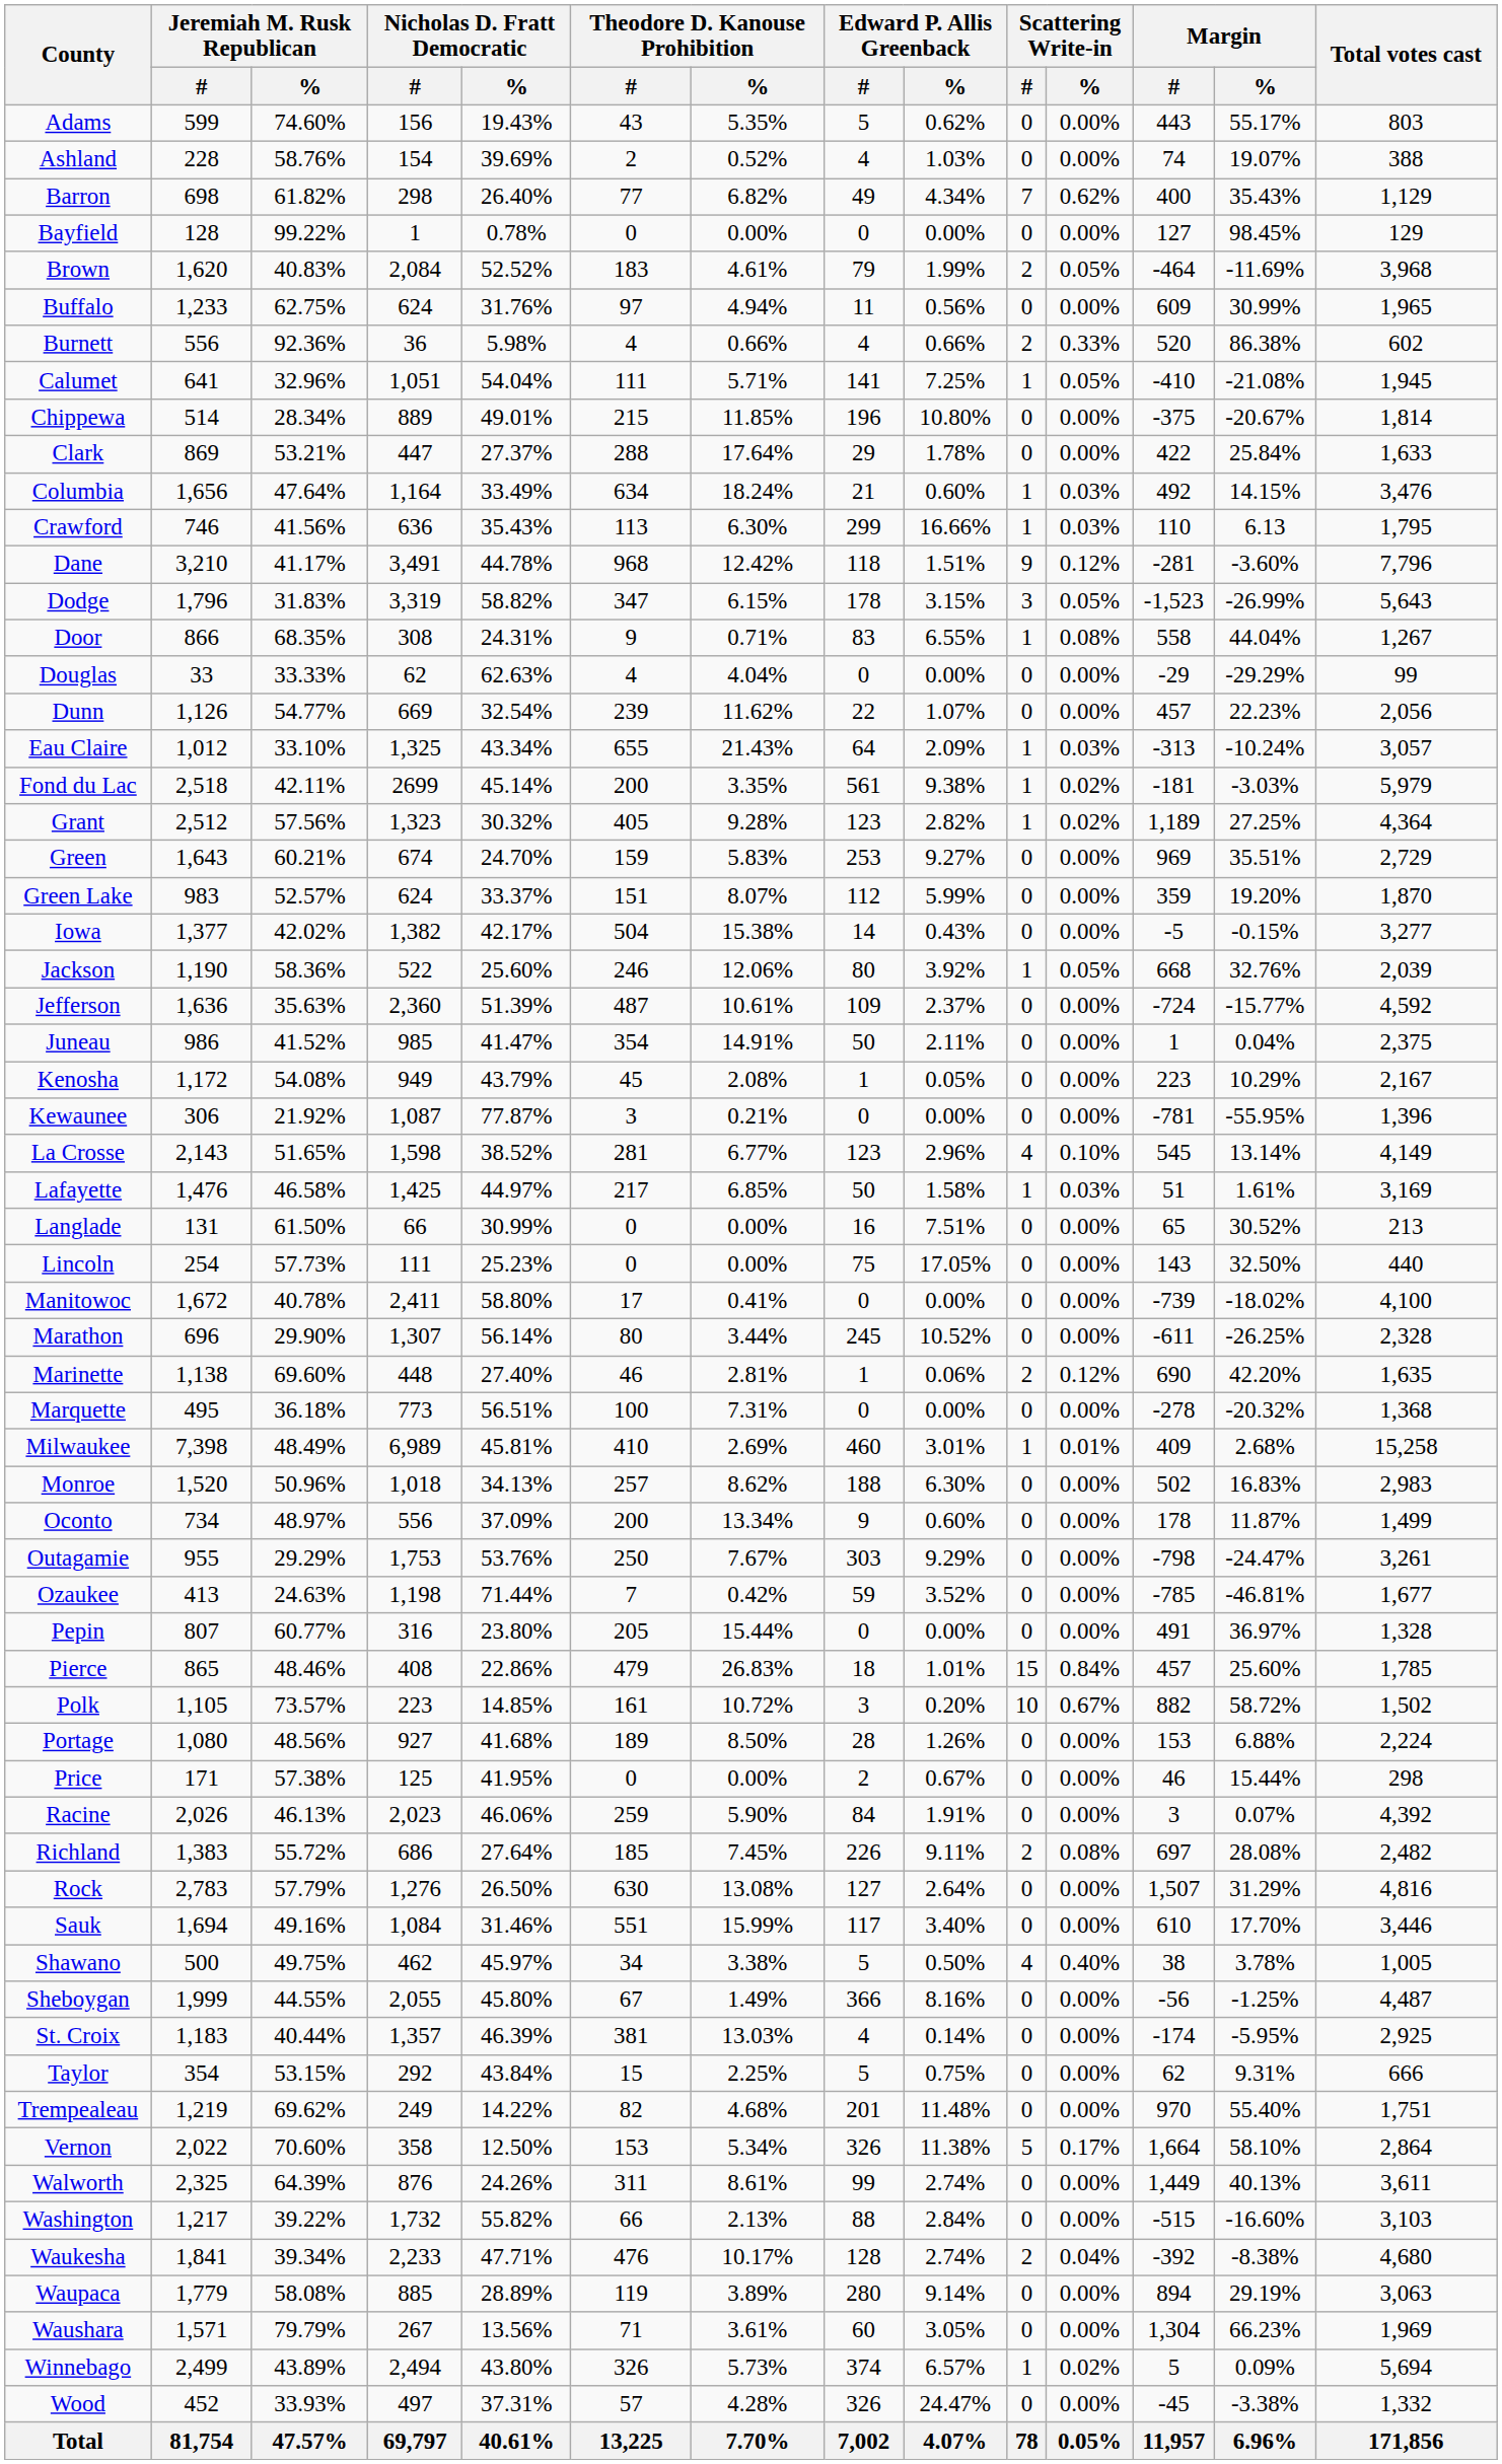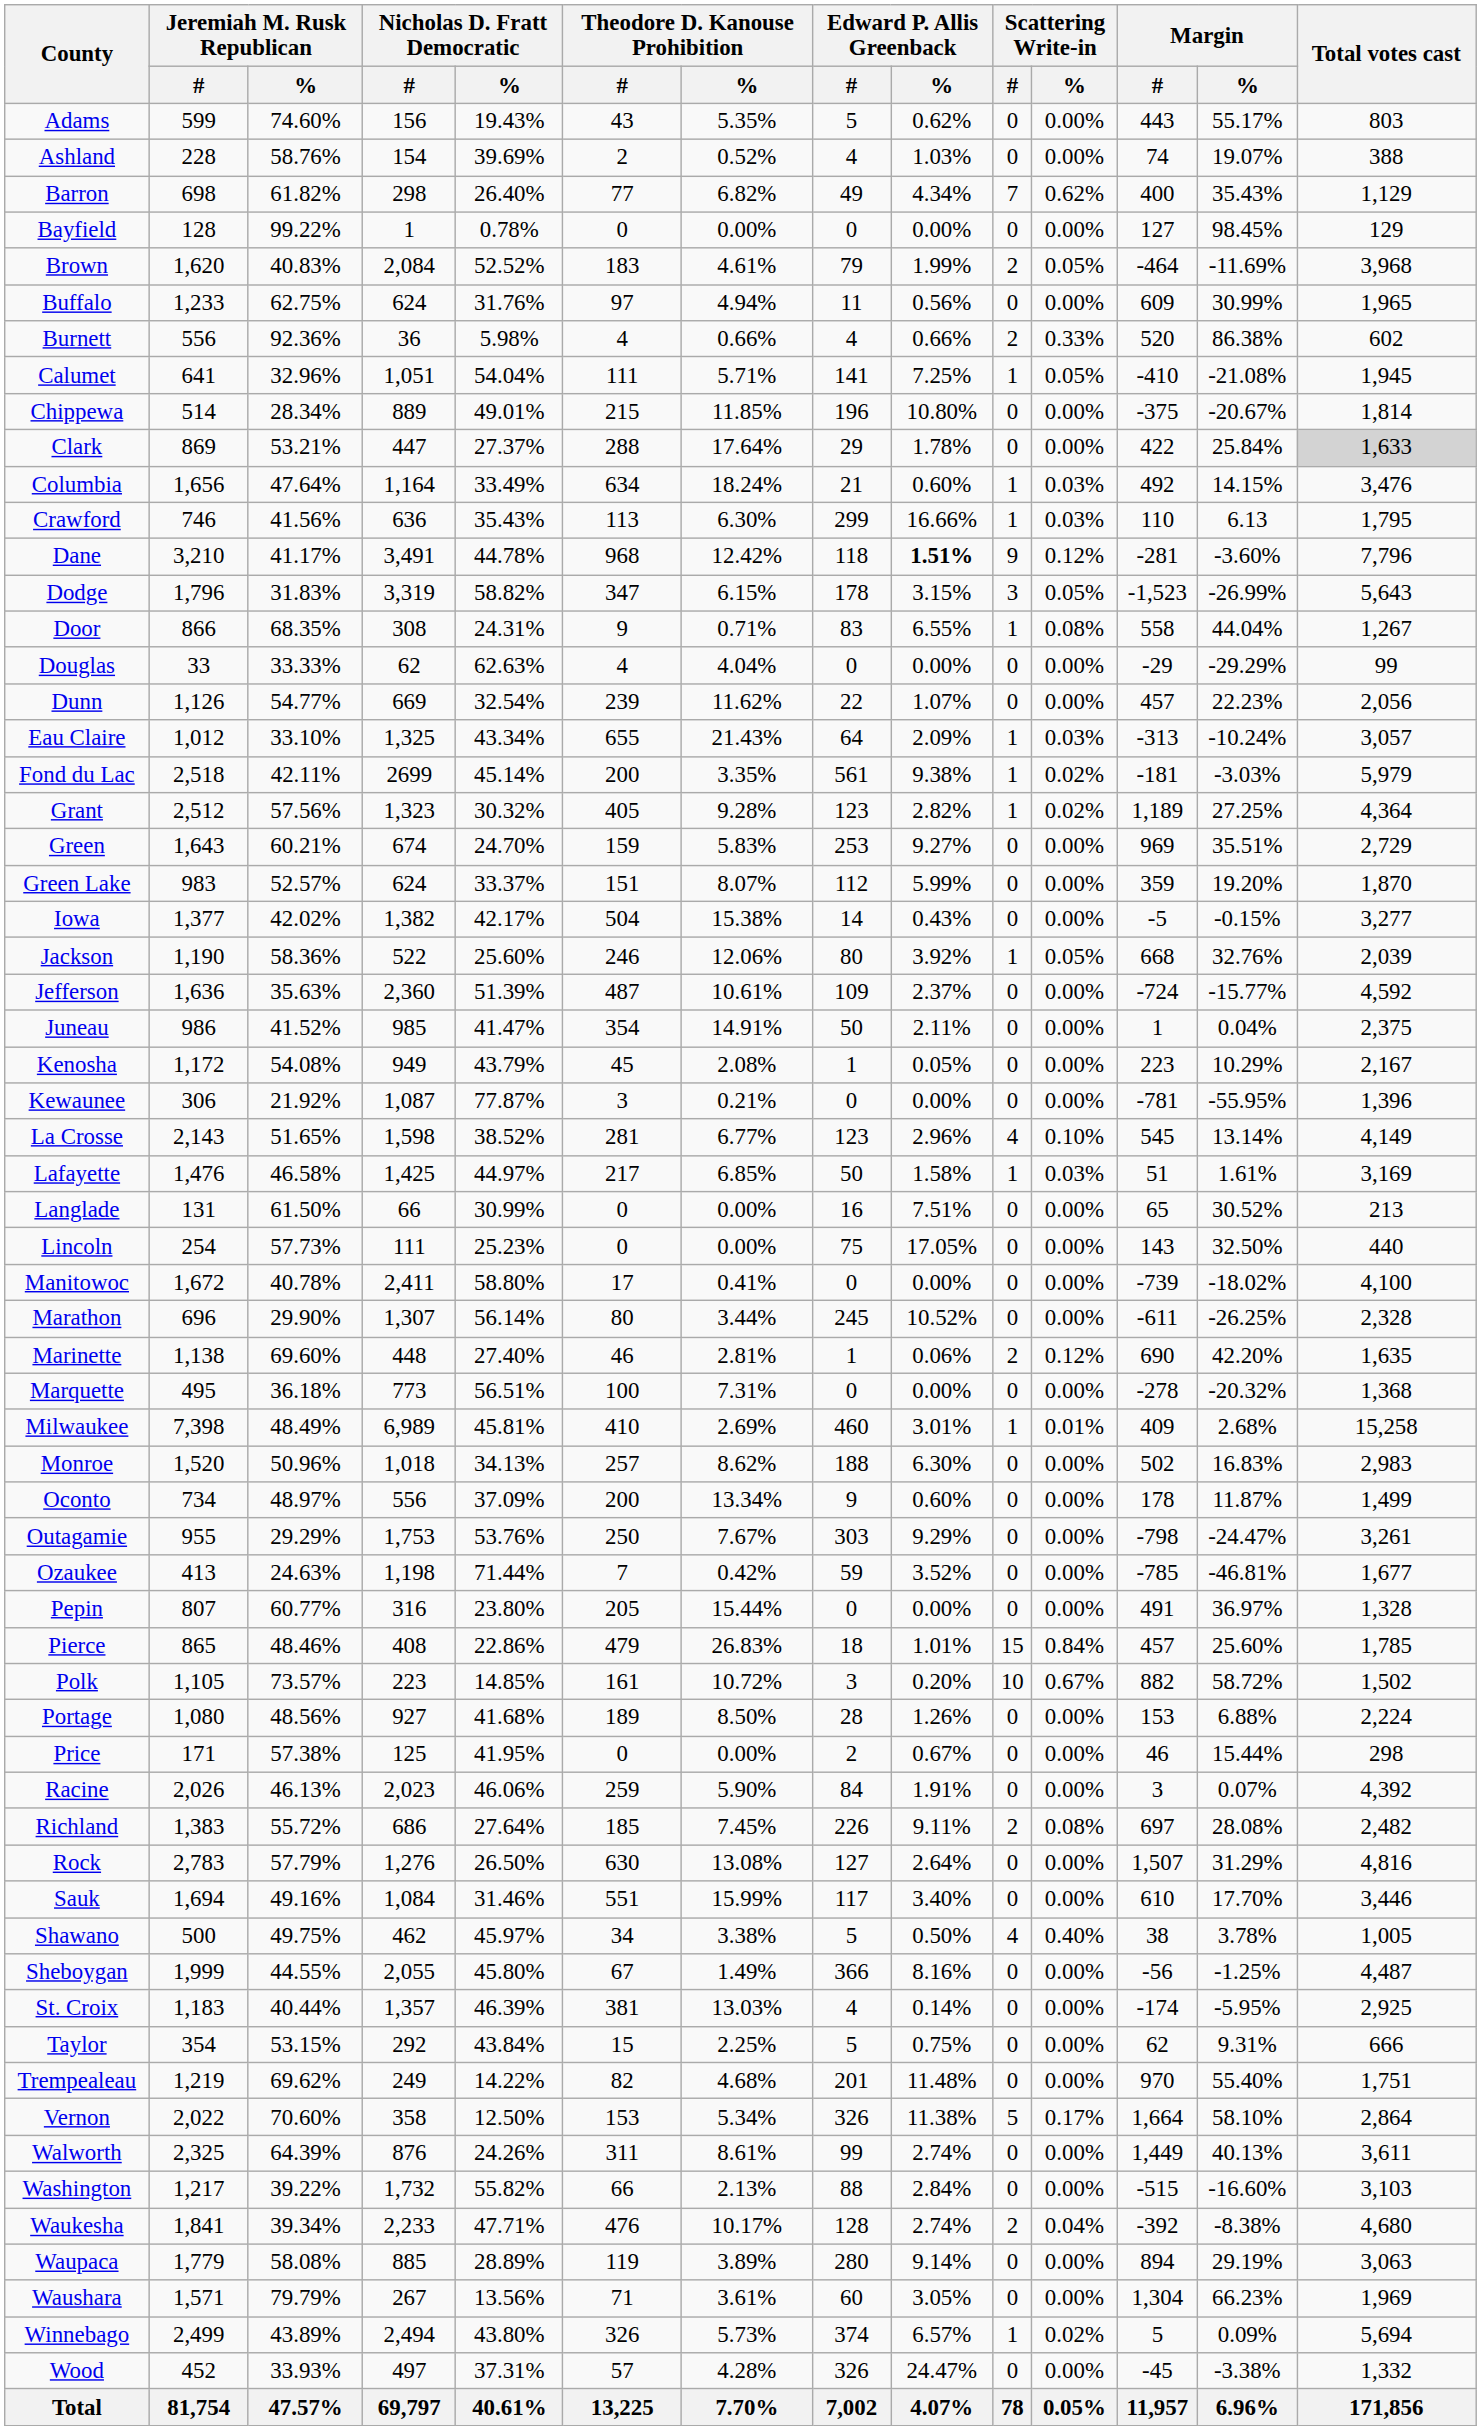Clark | Total votes cast: no background -> lightgrey background
Dane | Edward P. Allis Greenback / %: normal -> bold
